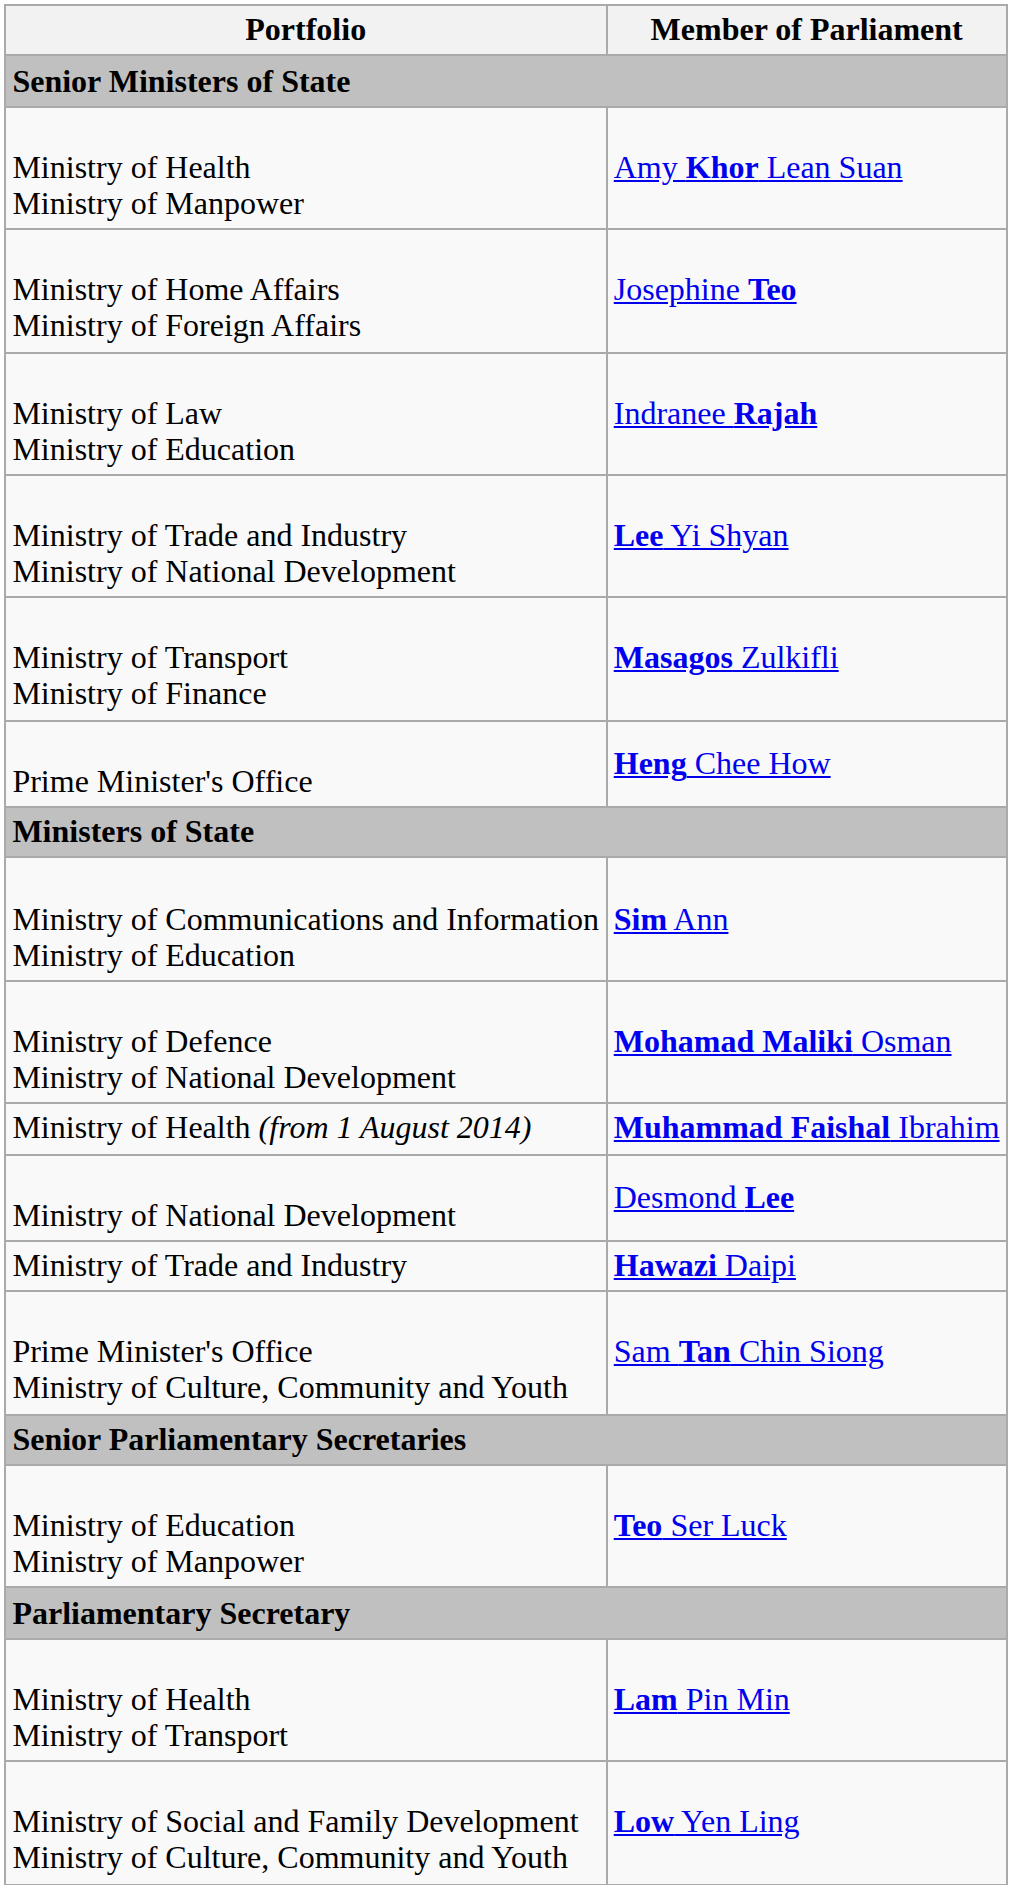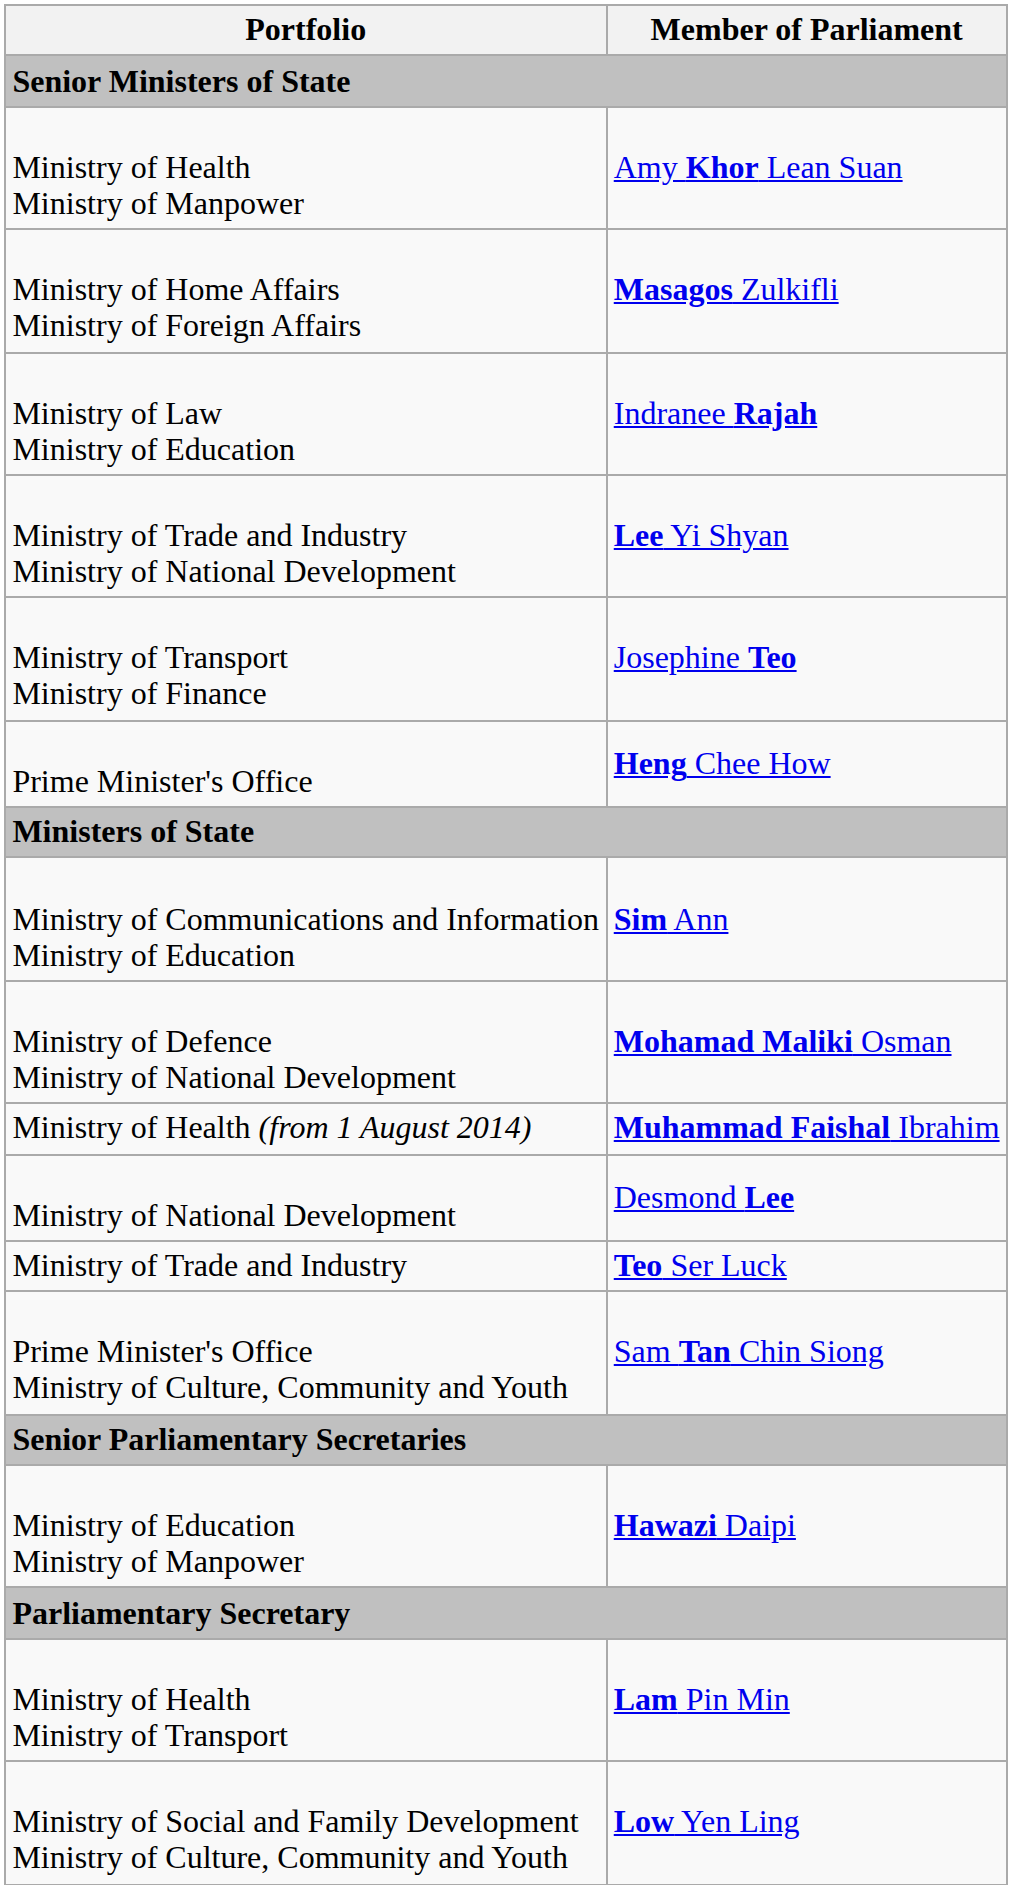Ministry of Home Affairs Ministry of Foreign Affairs | Member of Parliament: Josephine Teo -> Masagos Zulkifli
Ministry of Transport Ministry of Finance | Member of Parliament: Masagos Zulkifli -> Josephine Teo
Ministry of Trade and Industry | Member of Parliament: Hawazi Daipi -> Teo Ser Luck
Ministry of Education Ministry of Manpower | Member of Parliament: Teo Ser Luck -> Hawazi Daipi
